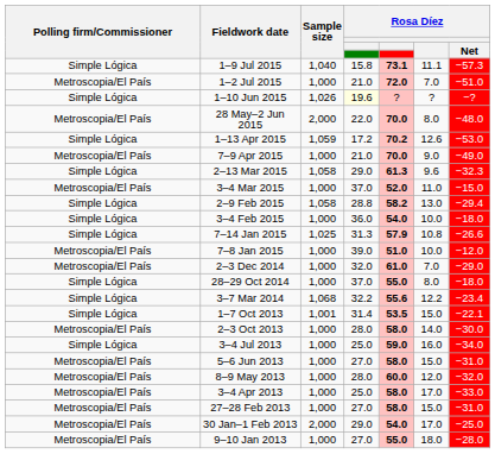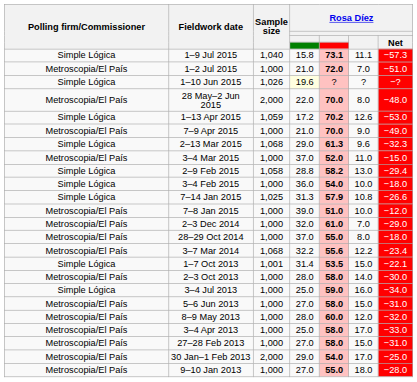2–13 Mar 2015 | Sample size: 1,058 -> 1,068
28–29 Oct 2014 | Polling firm/Commissioner: Simple Lógica -> Metroscopia/El País
3–7 Mar 2014 | Polling firm/Commissioner: Simple Lógica -> Metroscopia/El País
